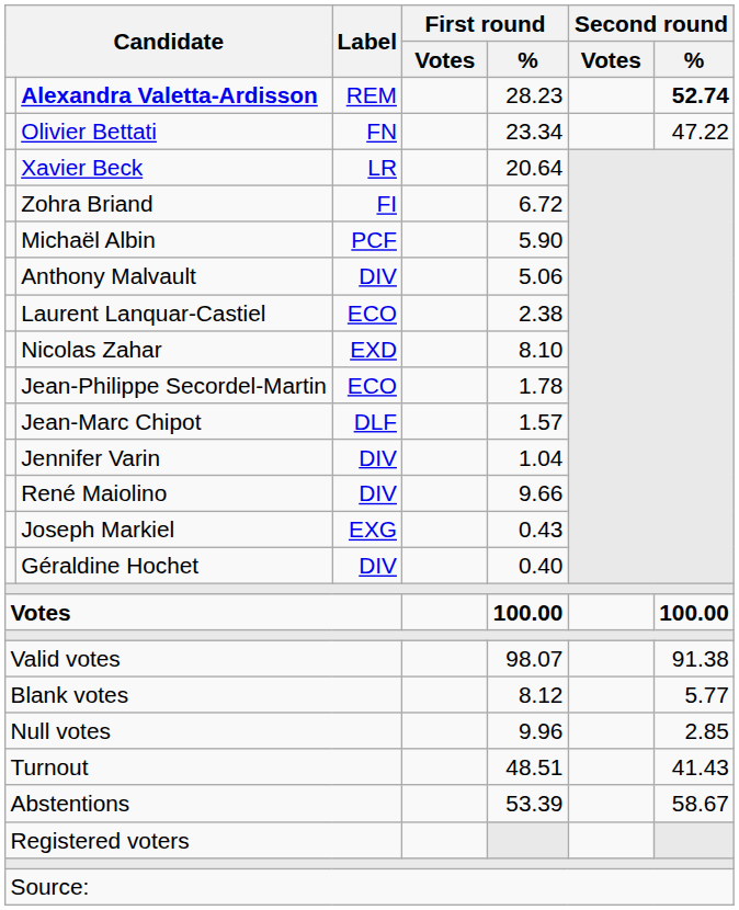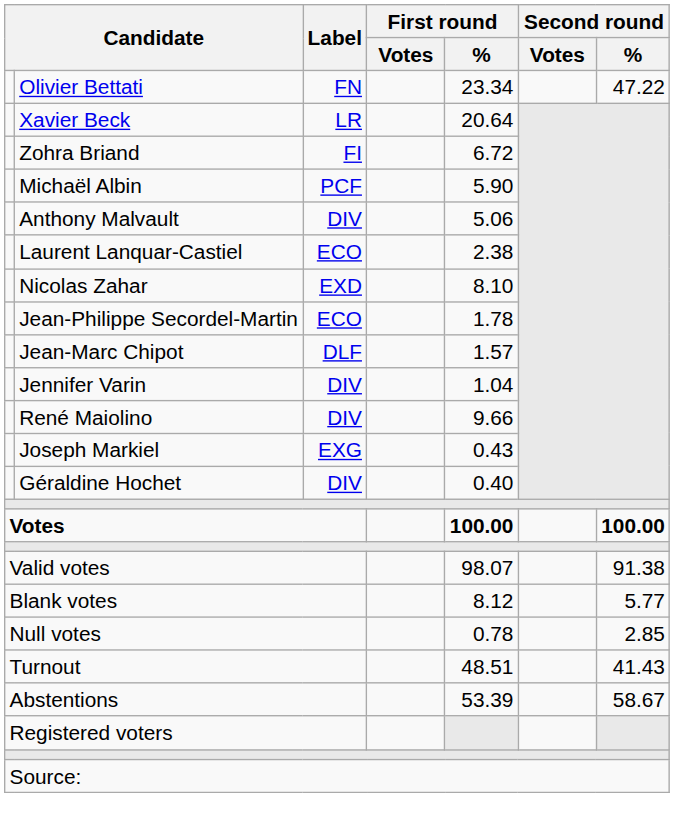- row: Alexandra Valetta-Ardisson | REM | 28.23 | 52.74
Null votes | First round / %: 9.96 -> 0.78
